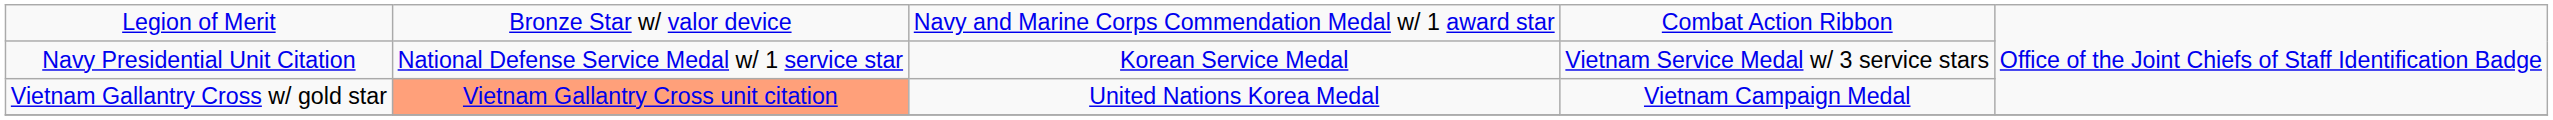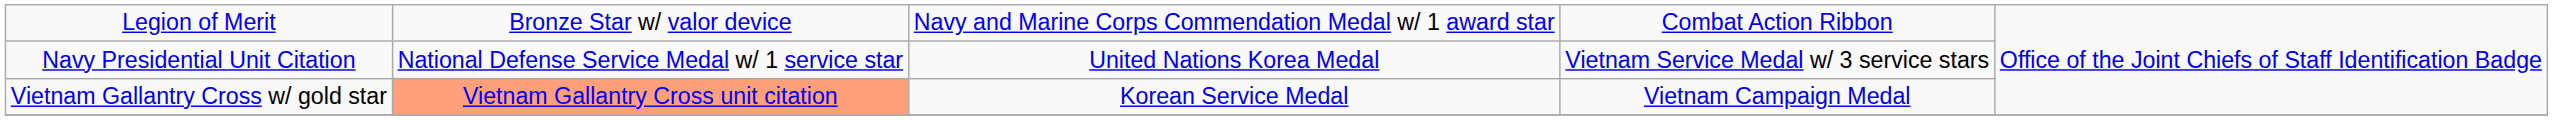Navy Presidential Unit Citation | column 3: Korean Service Medal -> United Nations Korea Medal
Vietnam Gallantry Cross w/ gold star | column 3: United Nations Korea Medal -> Korean Service Medal
